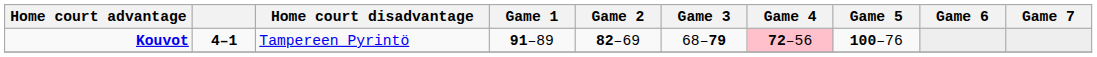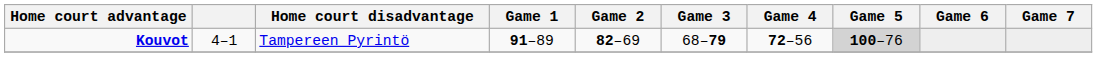Kouvot | column 2: bold -> normal
Kouvot | Game 4: pink background -> no background
Kouvot | Game 5: no background -> lightgrey background
